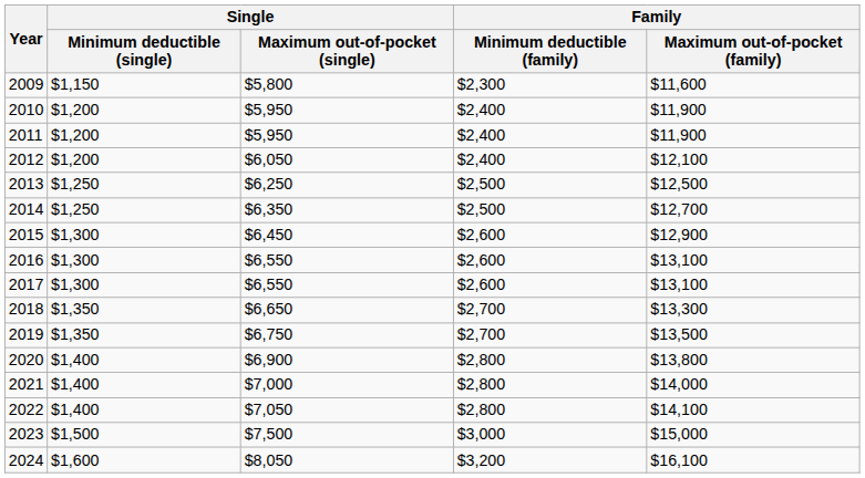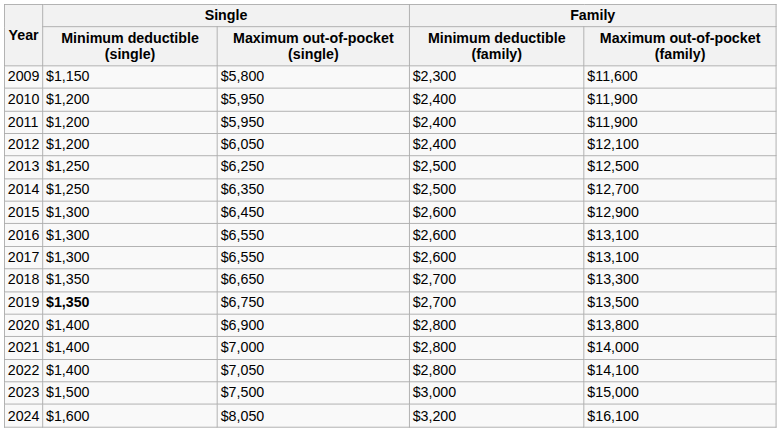2019 | Single / Minimum deductible (single): normal -> bold
